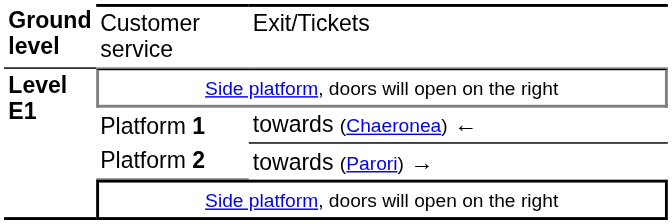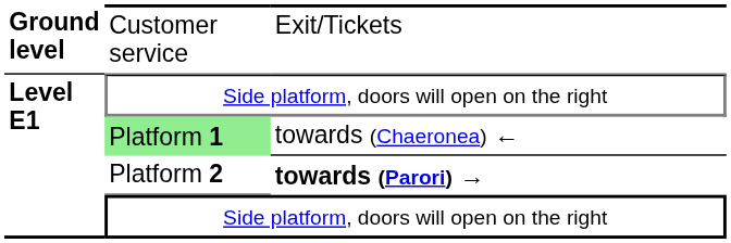Platform 1 | column 2: no background -> lightgreen background
Platform 2 | column 3: normal -> bold
